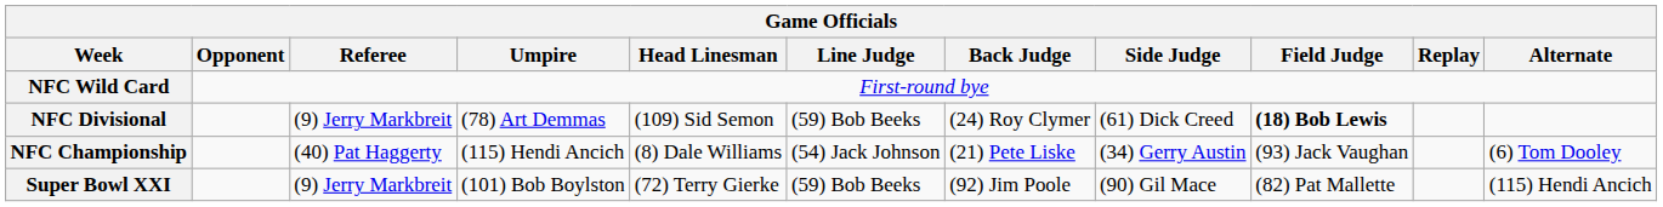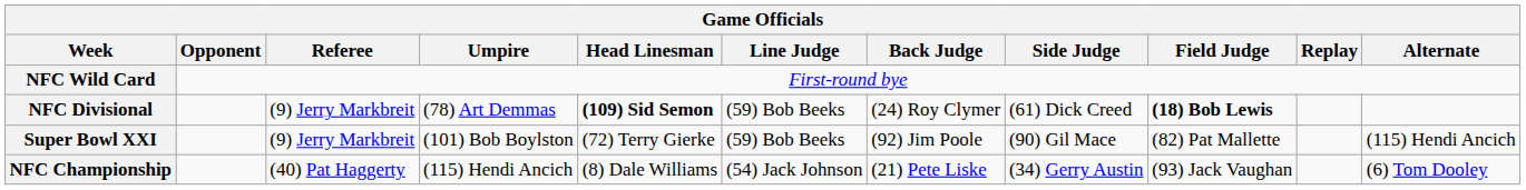NFC Divisional | Head Linesman: normal -> bold
rows swapped: NFC Championship <-> Super Bowl XXI
